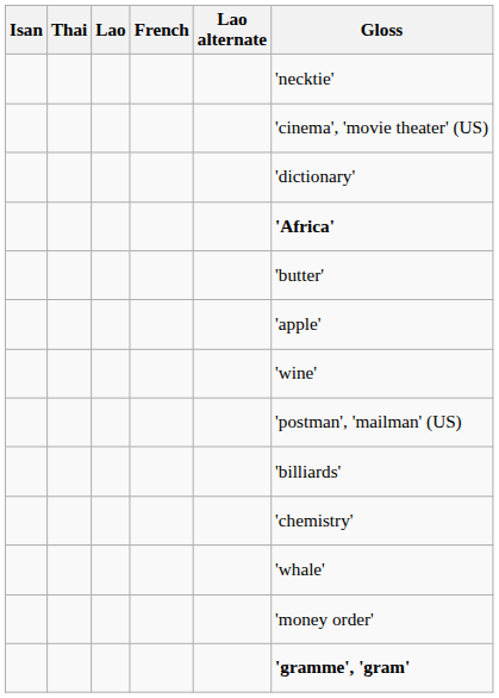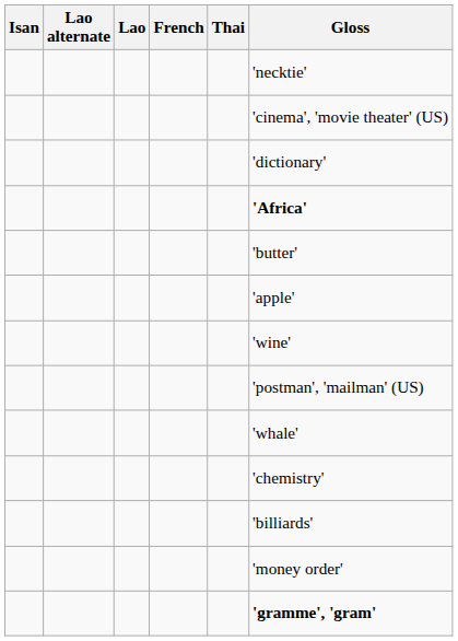columns swapped: Thai <-> Lao alternate
row 10 | Gloss: 'billiards' -> 'whale'
row 12 | Gloss: 'whale' -> 'billiards'
